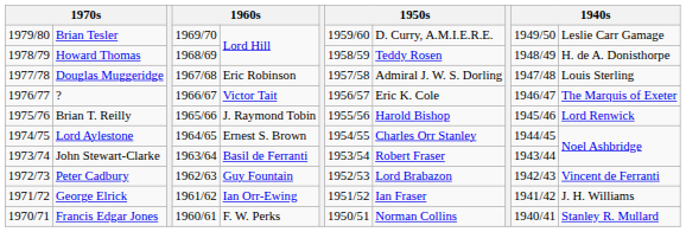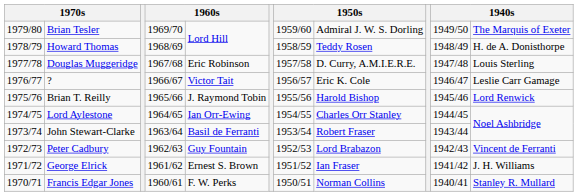Brian Tesler | column 8: D. Curry, A.M.I.E.R.E. -> Admiral J. W. S. Dorling
Brian Tesler | column 11: Leslie Carr Gamage -> The Marquis of Exeter
Douglas Muggeridge | column 8: Admiral J. W. S. Dorling -> D. Curry, A.M.I.E.R.E.
? | column 11: The Marquis of Exeter -> Leslie Carr Gamage
Lord Aylestone | column 5: Ernest S. Brown -> Ian Orr-Ewing
George Elrick | column 5: Ian Orr-Ewing -> Ernest S. Brown
